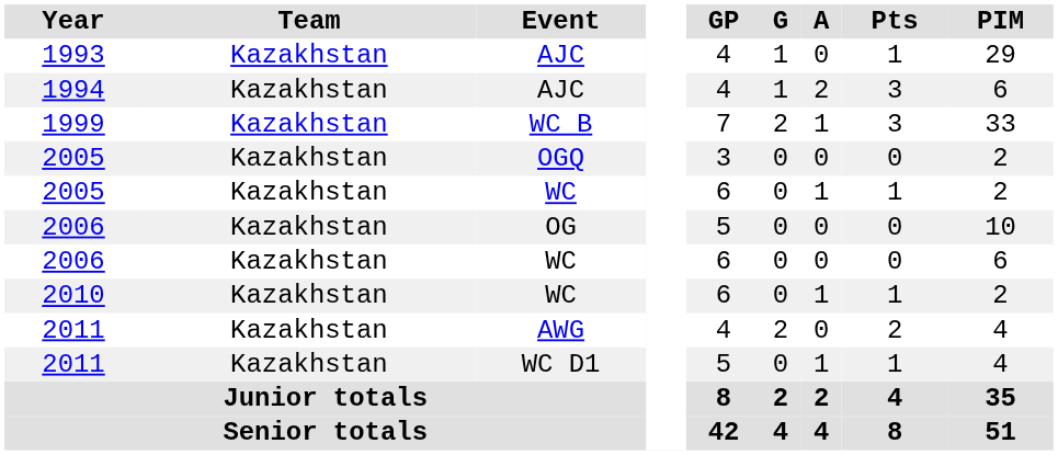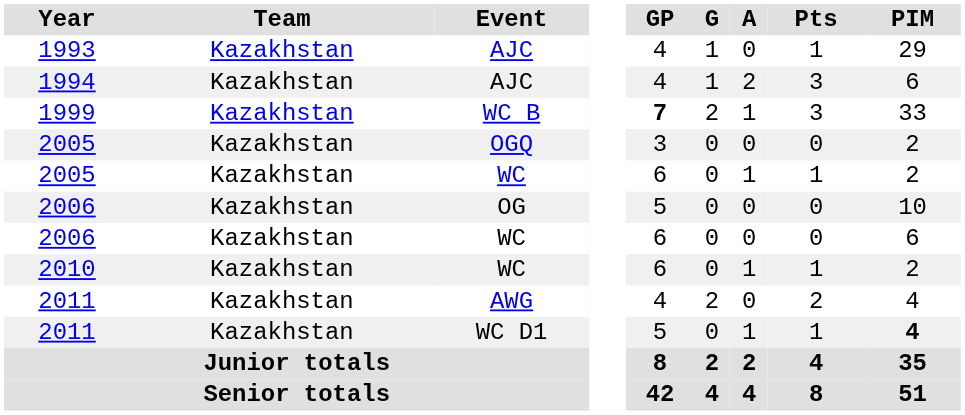1999 | GP: normal -> bold
2011 / WC D1 | PIM: normal -> bold
